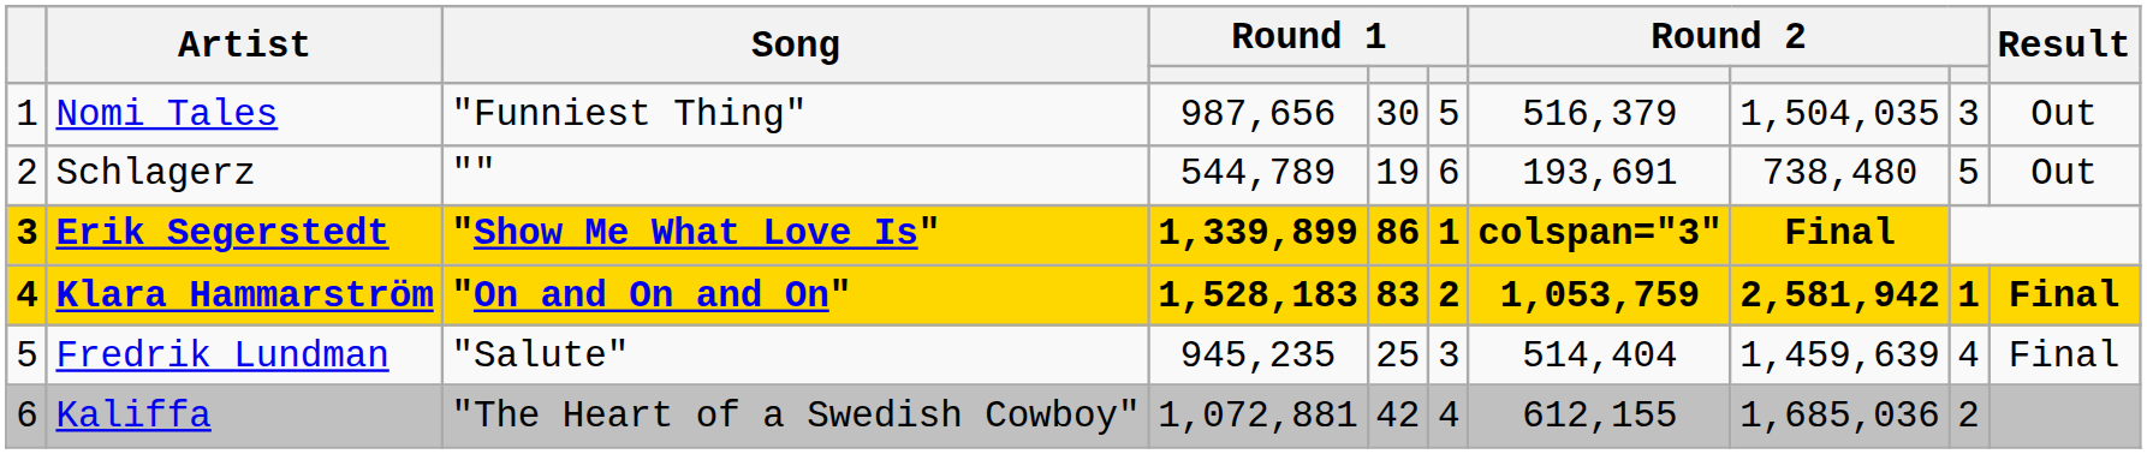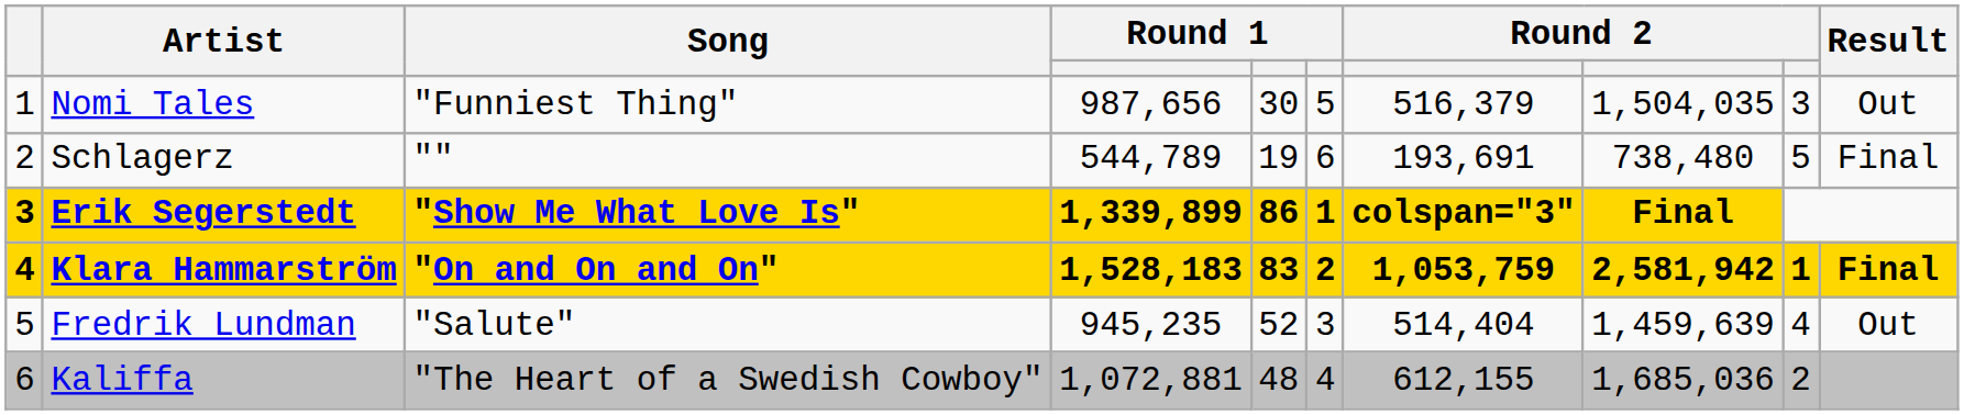Schlagerz | Result: Out -> Final
Fredrik Lundman | column 5: 25 -> 52
Fredrik Lundman | Result: Final -> Out
Kaliffa | column 5: 42 -> 48
